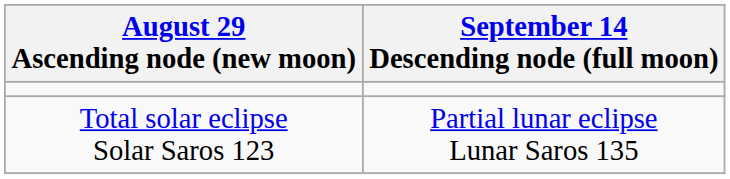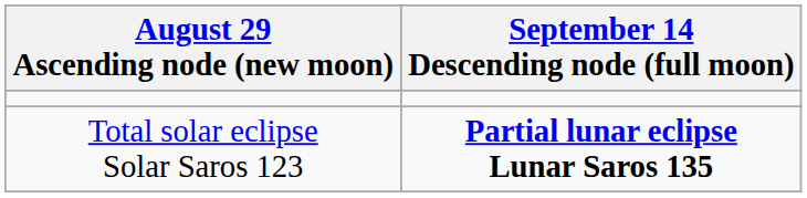row 3 | September 14 Descending node (full moon): normal -> bold
